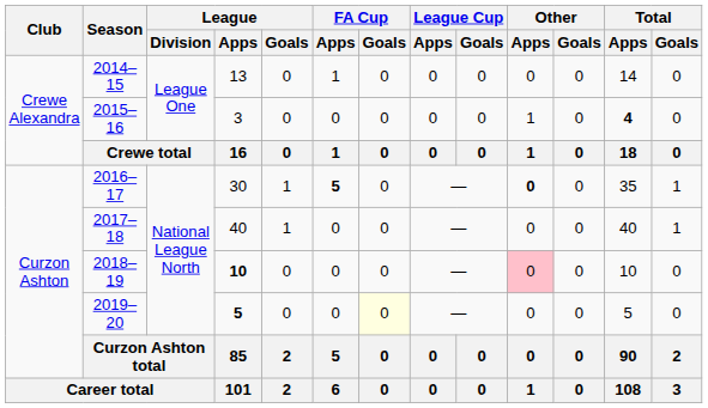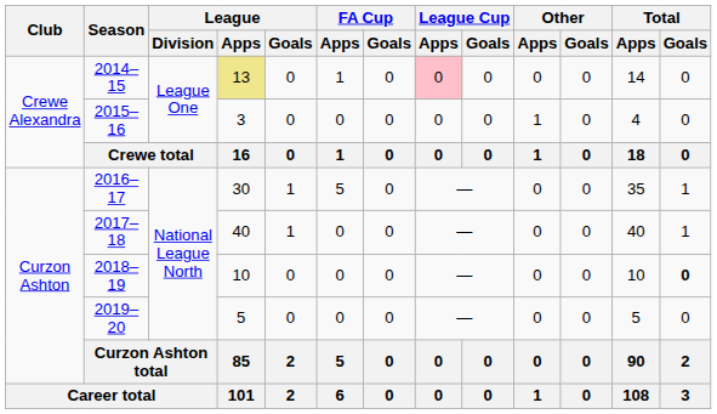2014–15 | League / Apps: no background -> khaki background
2014–15 | League Cup / Apps: no background -> pink background
2015–16 | Total / Apps: bold -> normal
2016–17 | FA Cup / Apps: bold -> normal
2016–17 | Other / Apps: bold -> normal
2018–19 | League / Apps: bold -> normal
2018–19 | Other / Apps: pink background -> no background
2018–19 | Total / Goals: normal -> bold
2019–20 | League / Apps: bold -> normal
2019–20 | FA Cup / Goals: lightyellow background -> no background
